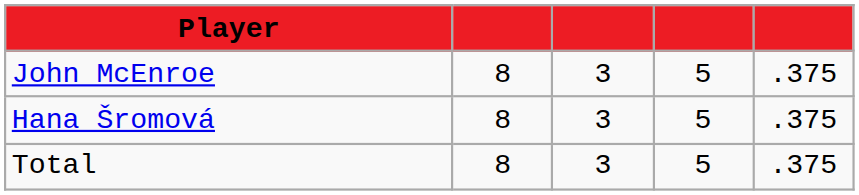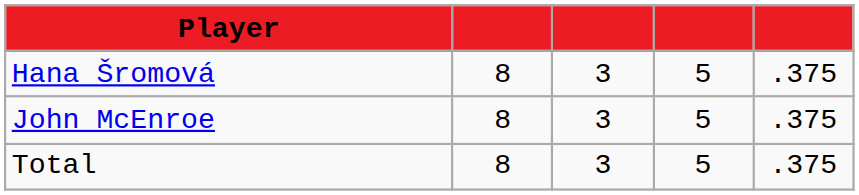rows swapped: John McEnroe <-> Hana Šromová
